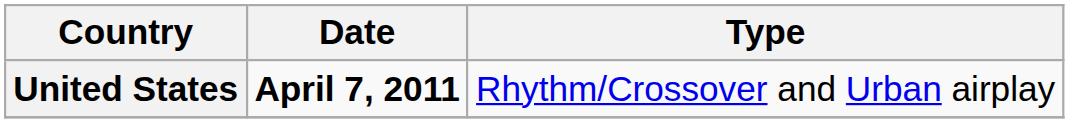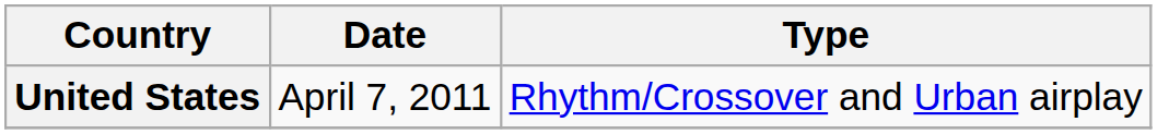United States | Date: bold -> normal
